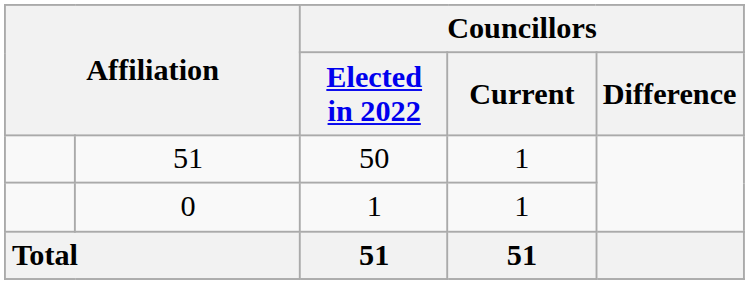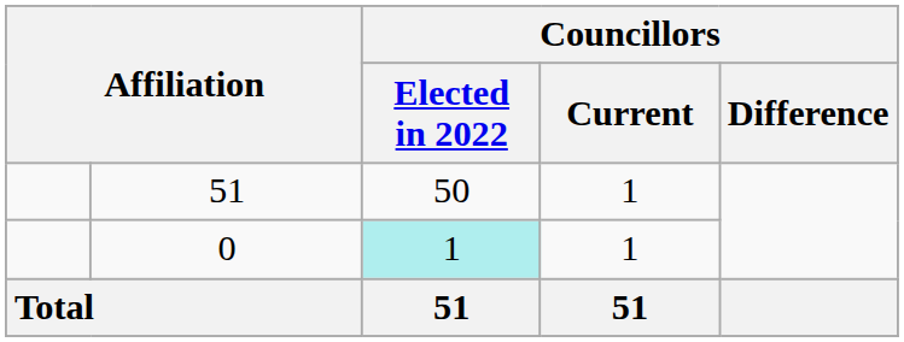0 | Councillors / Elected in 2022: no background -> paleturquoise background
